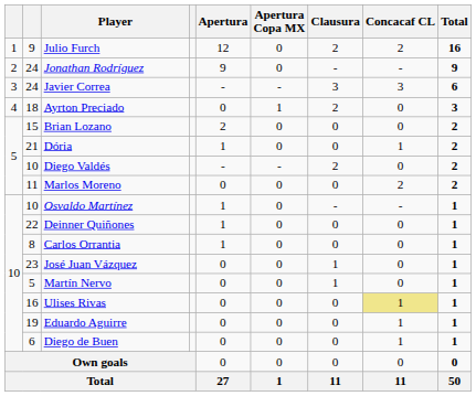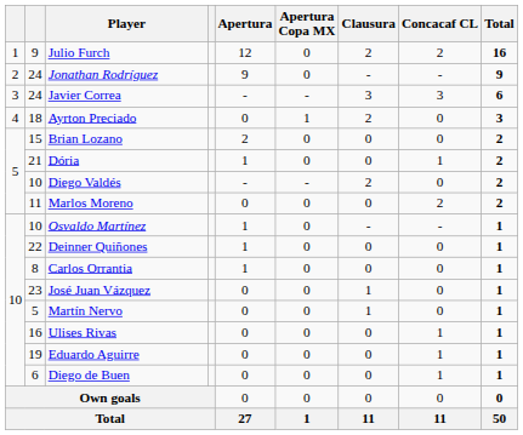Ulises Rivas | Concacaf CL: khaki background -> no background
